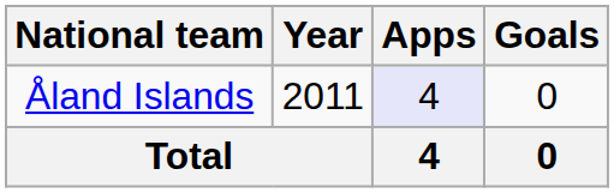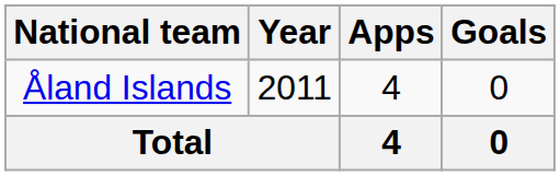Åland Islands | Apps: lavender background -> no background
